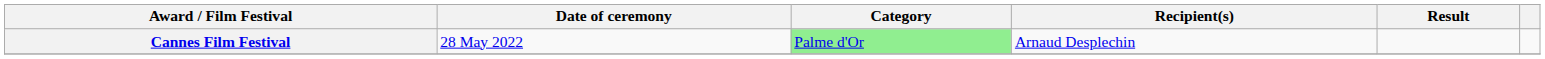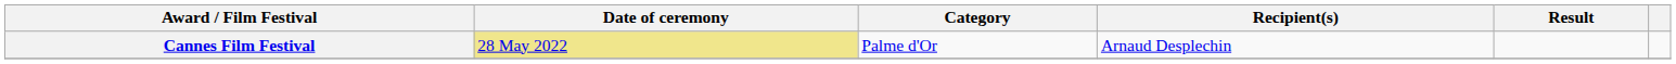Cannes Film Festival | Date of ceremony: no background -> khaki background
Cannes Film Festival | Category: lightgreen background -> no background
